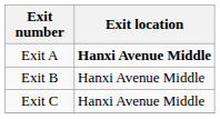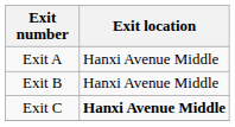Exit A | Exit location: bold -> normal
Exit C | Exit location: normal -> bold
